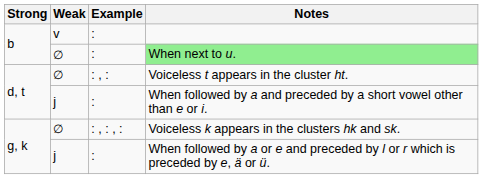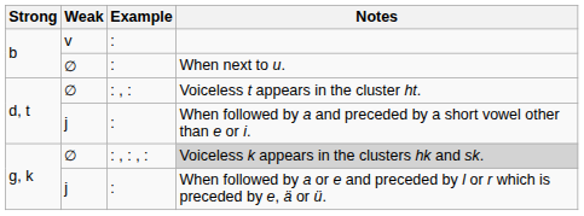When next to u. | Notes: lightgreen background -> no background
Voiceless k appears in the clusters hk and sk. | Notes: no background -> lightgrey background
